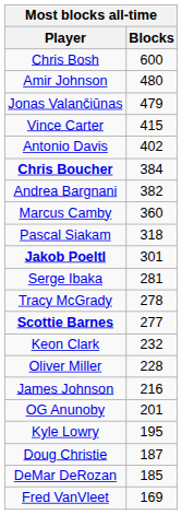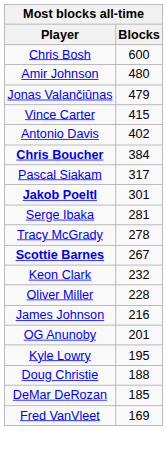- row: Andrea Bargnani | 382
- row: Marcus Camby | 360
Pascal Siakam | Blocks: 318 -> 317
Scottie Barnes | Blocks: 277 -> 267
Doug Christie | Blocks: 187 -> 188
